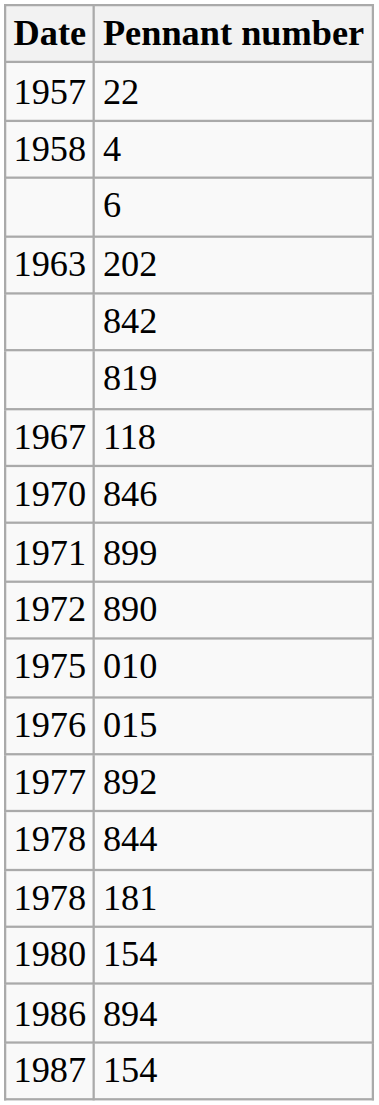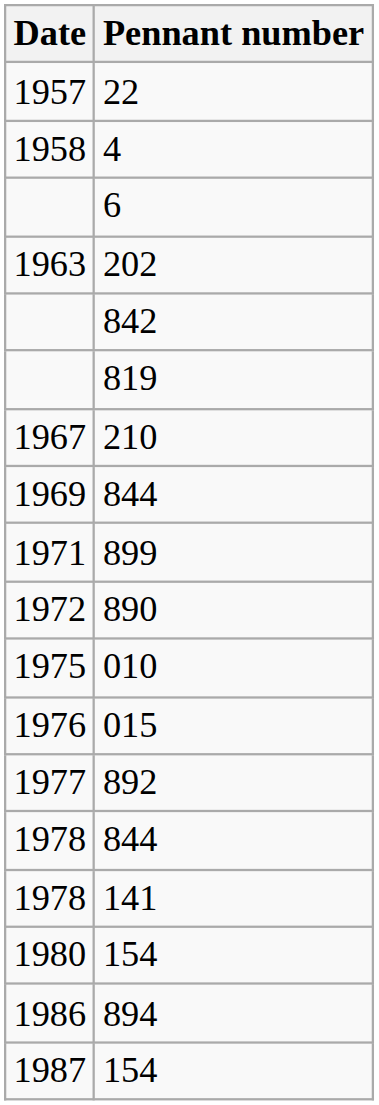row 8 | Pennant number: 118 -> 210
row 9 | Date: 1970 -> 1969
row 9 | Pennant number: 846 -> 844
row 16 | Pennant number: 181 -> 141
